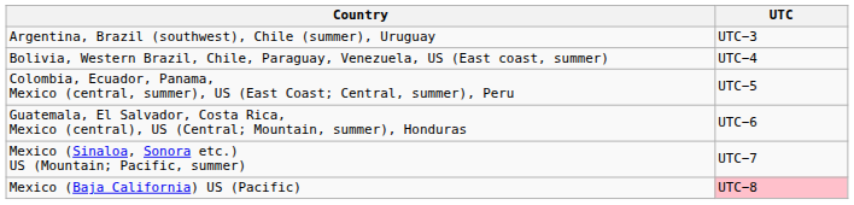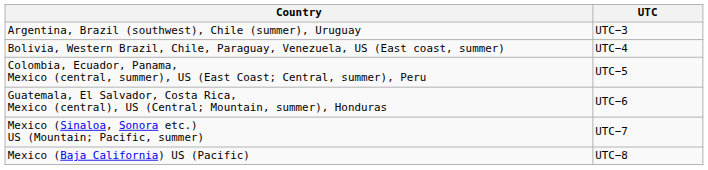Mexico (Baja California) US (Pacific) | UTC: pink background -> no background
